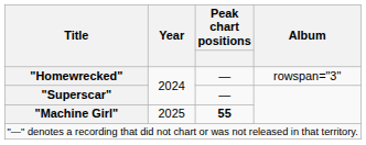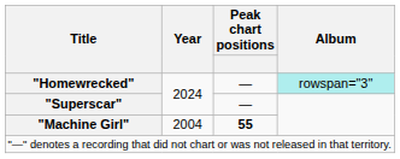"Homewrecked" | Album: no background -> paleturquoise background
"Machine Girl" | Year: 2025 -> 2004
